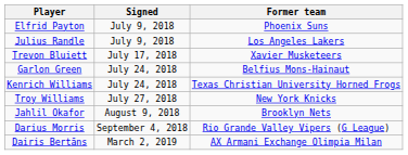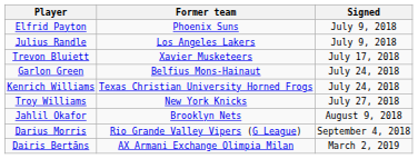columns swapped: Signed <-> Former team
